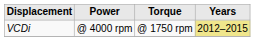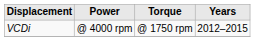VCDi | Years: khaki background -> no background
